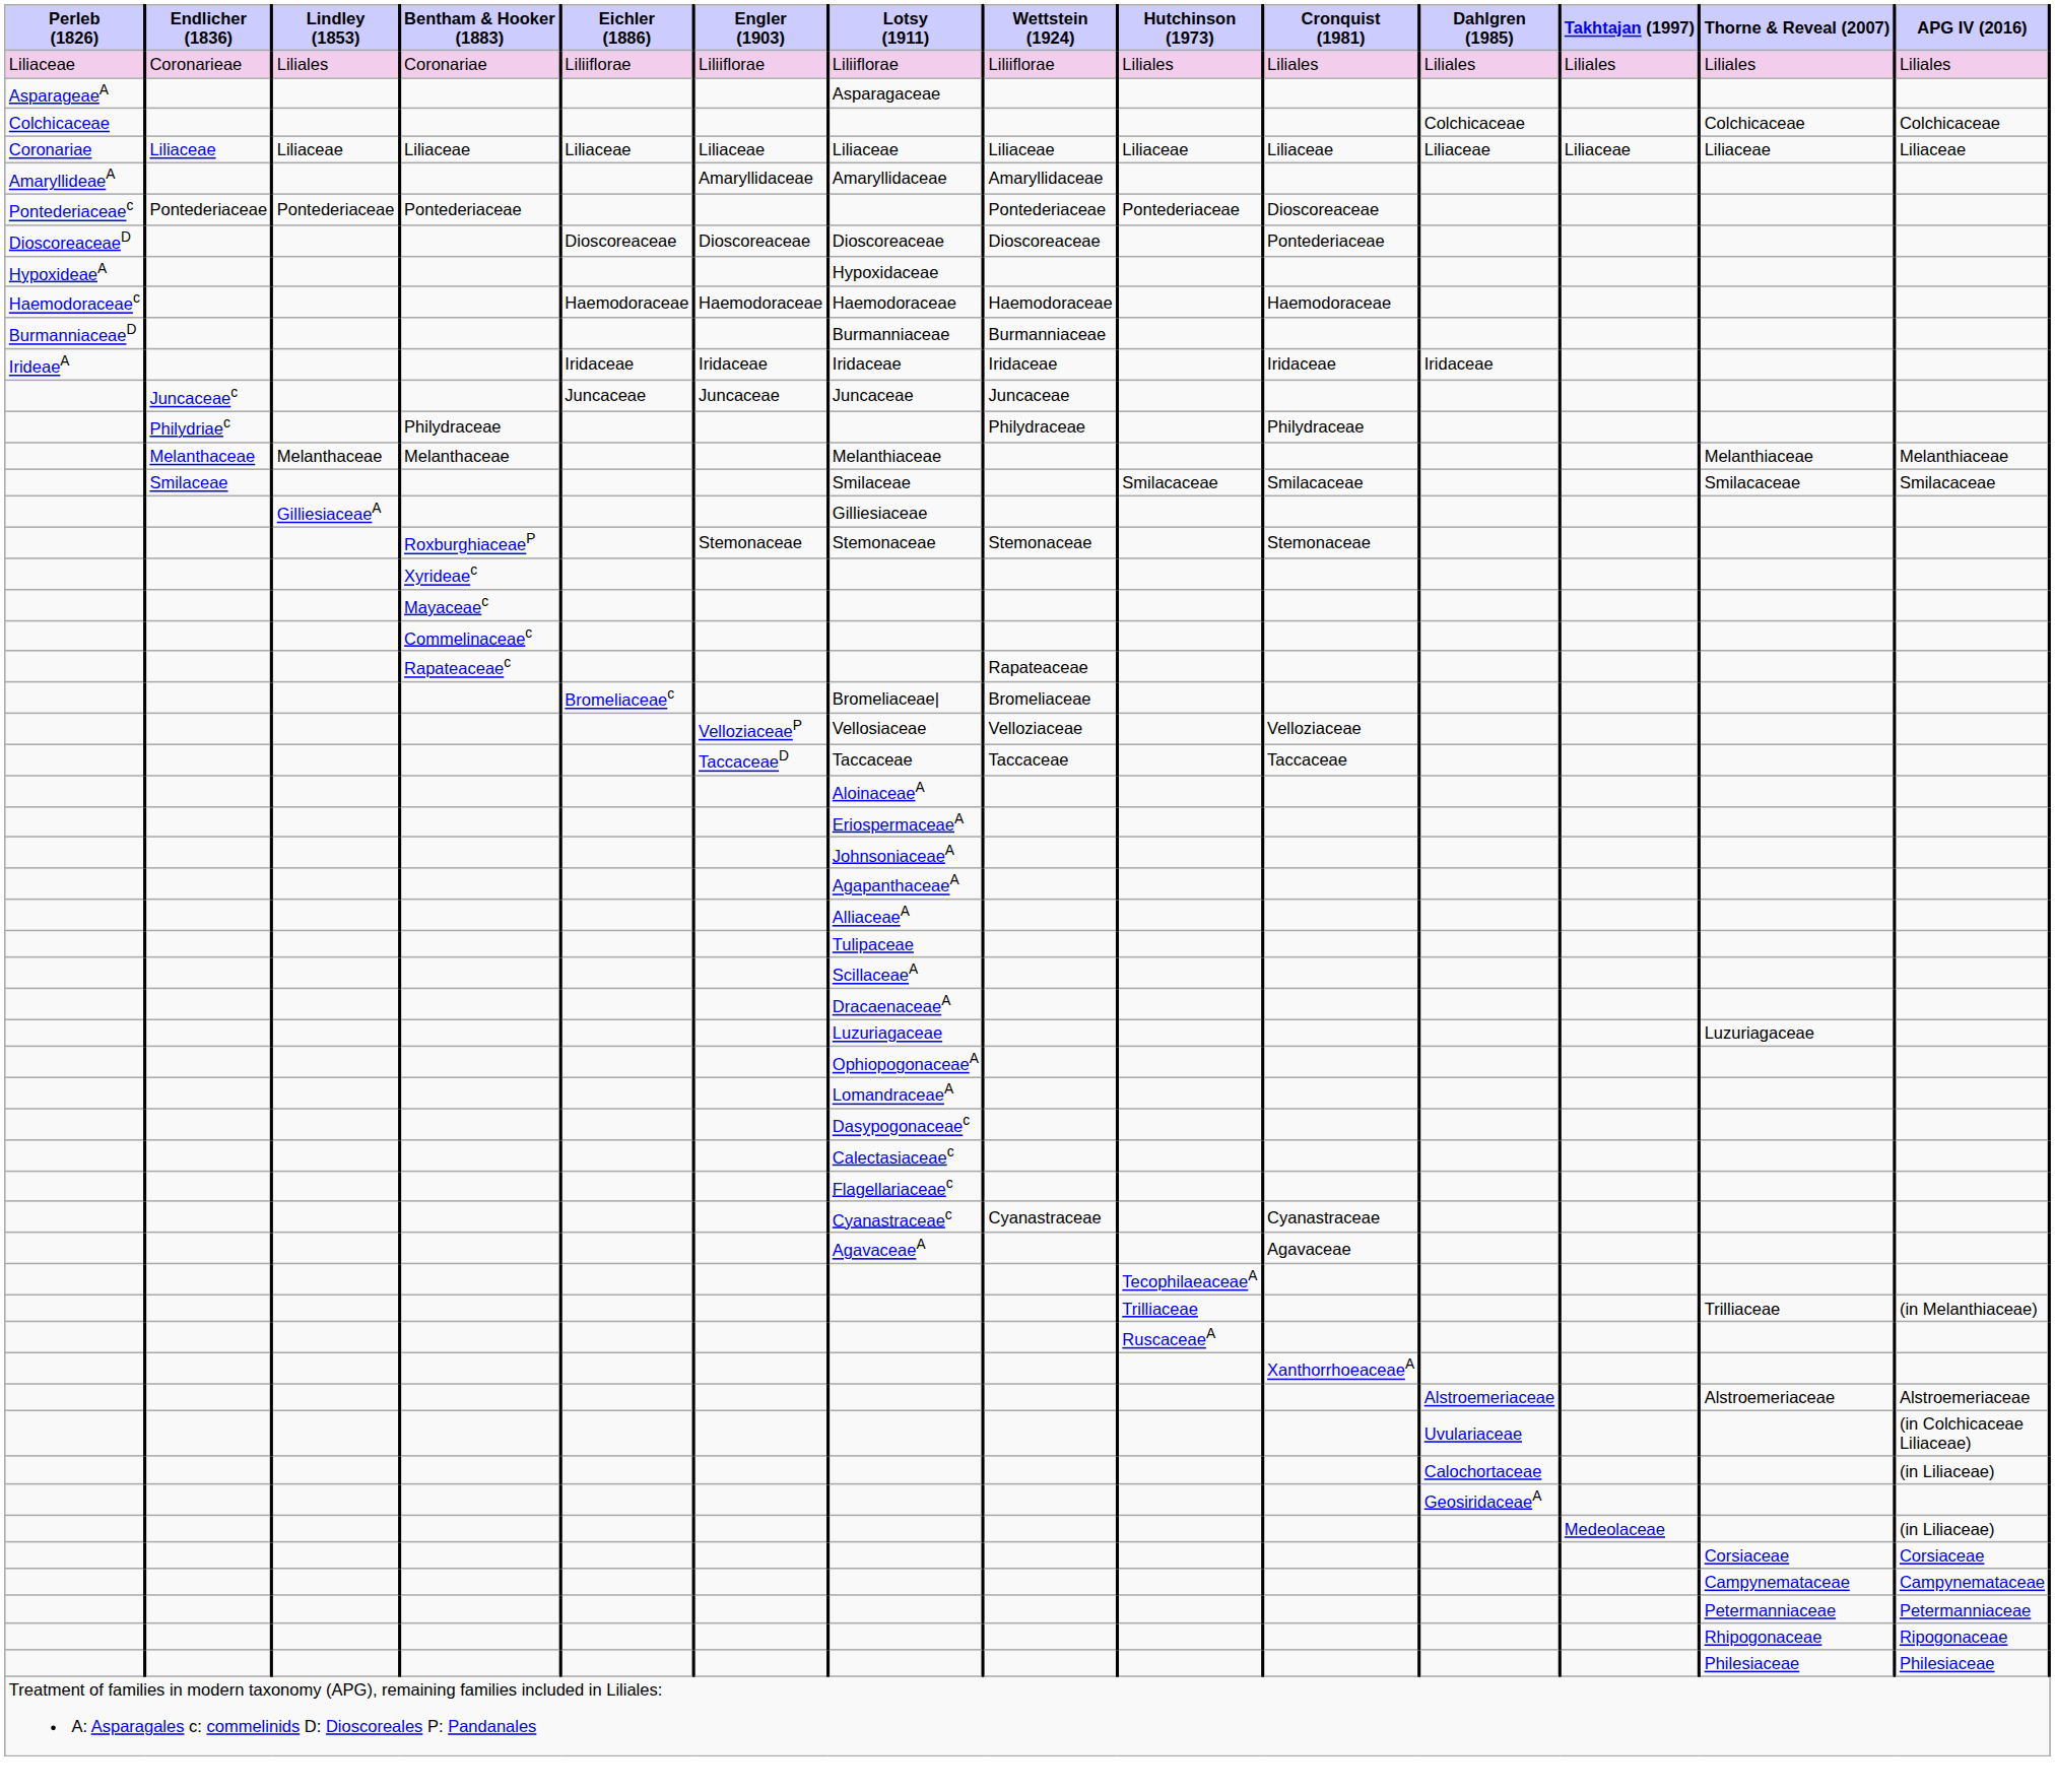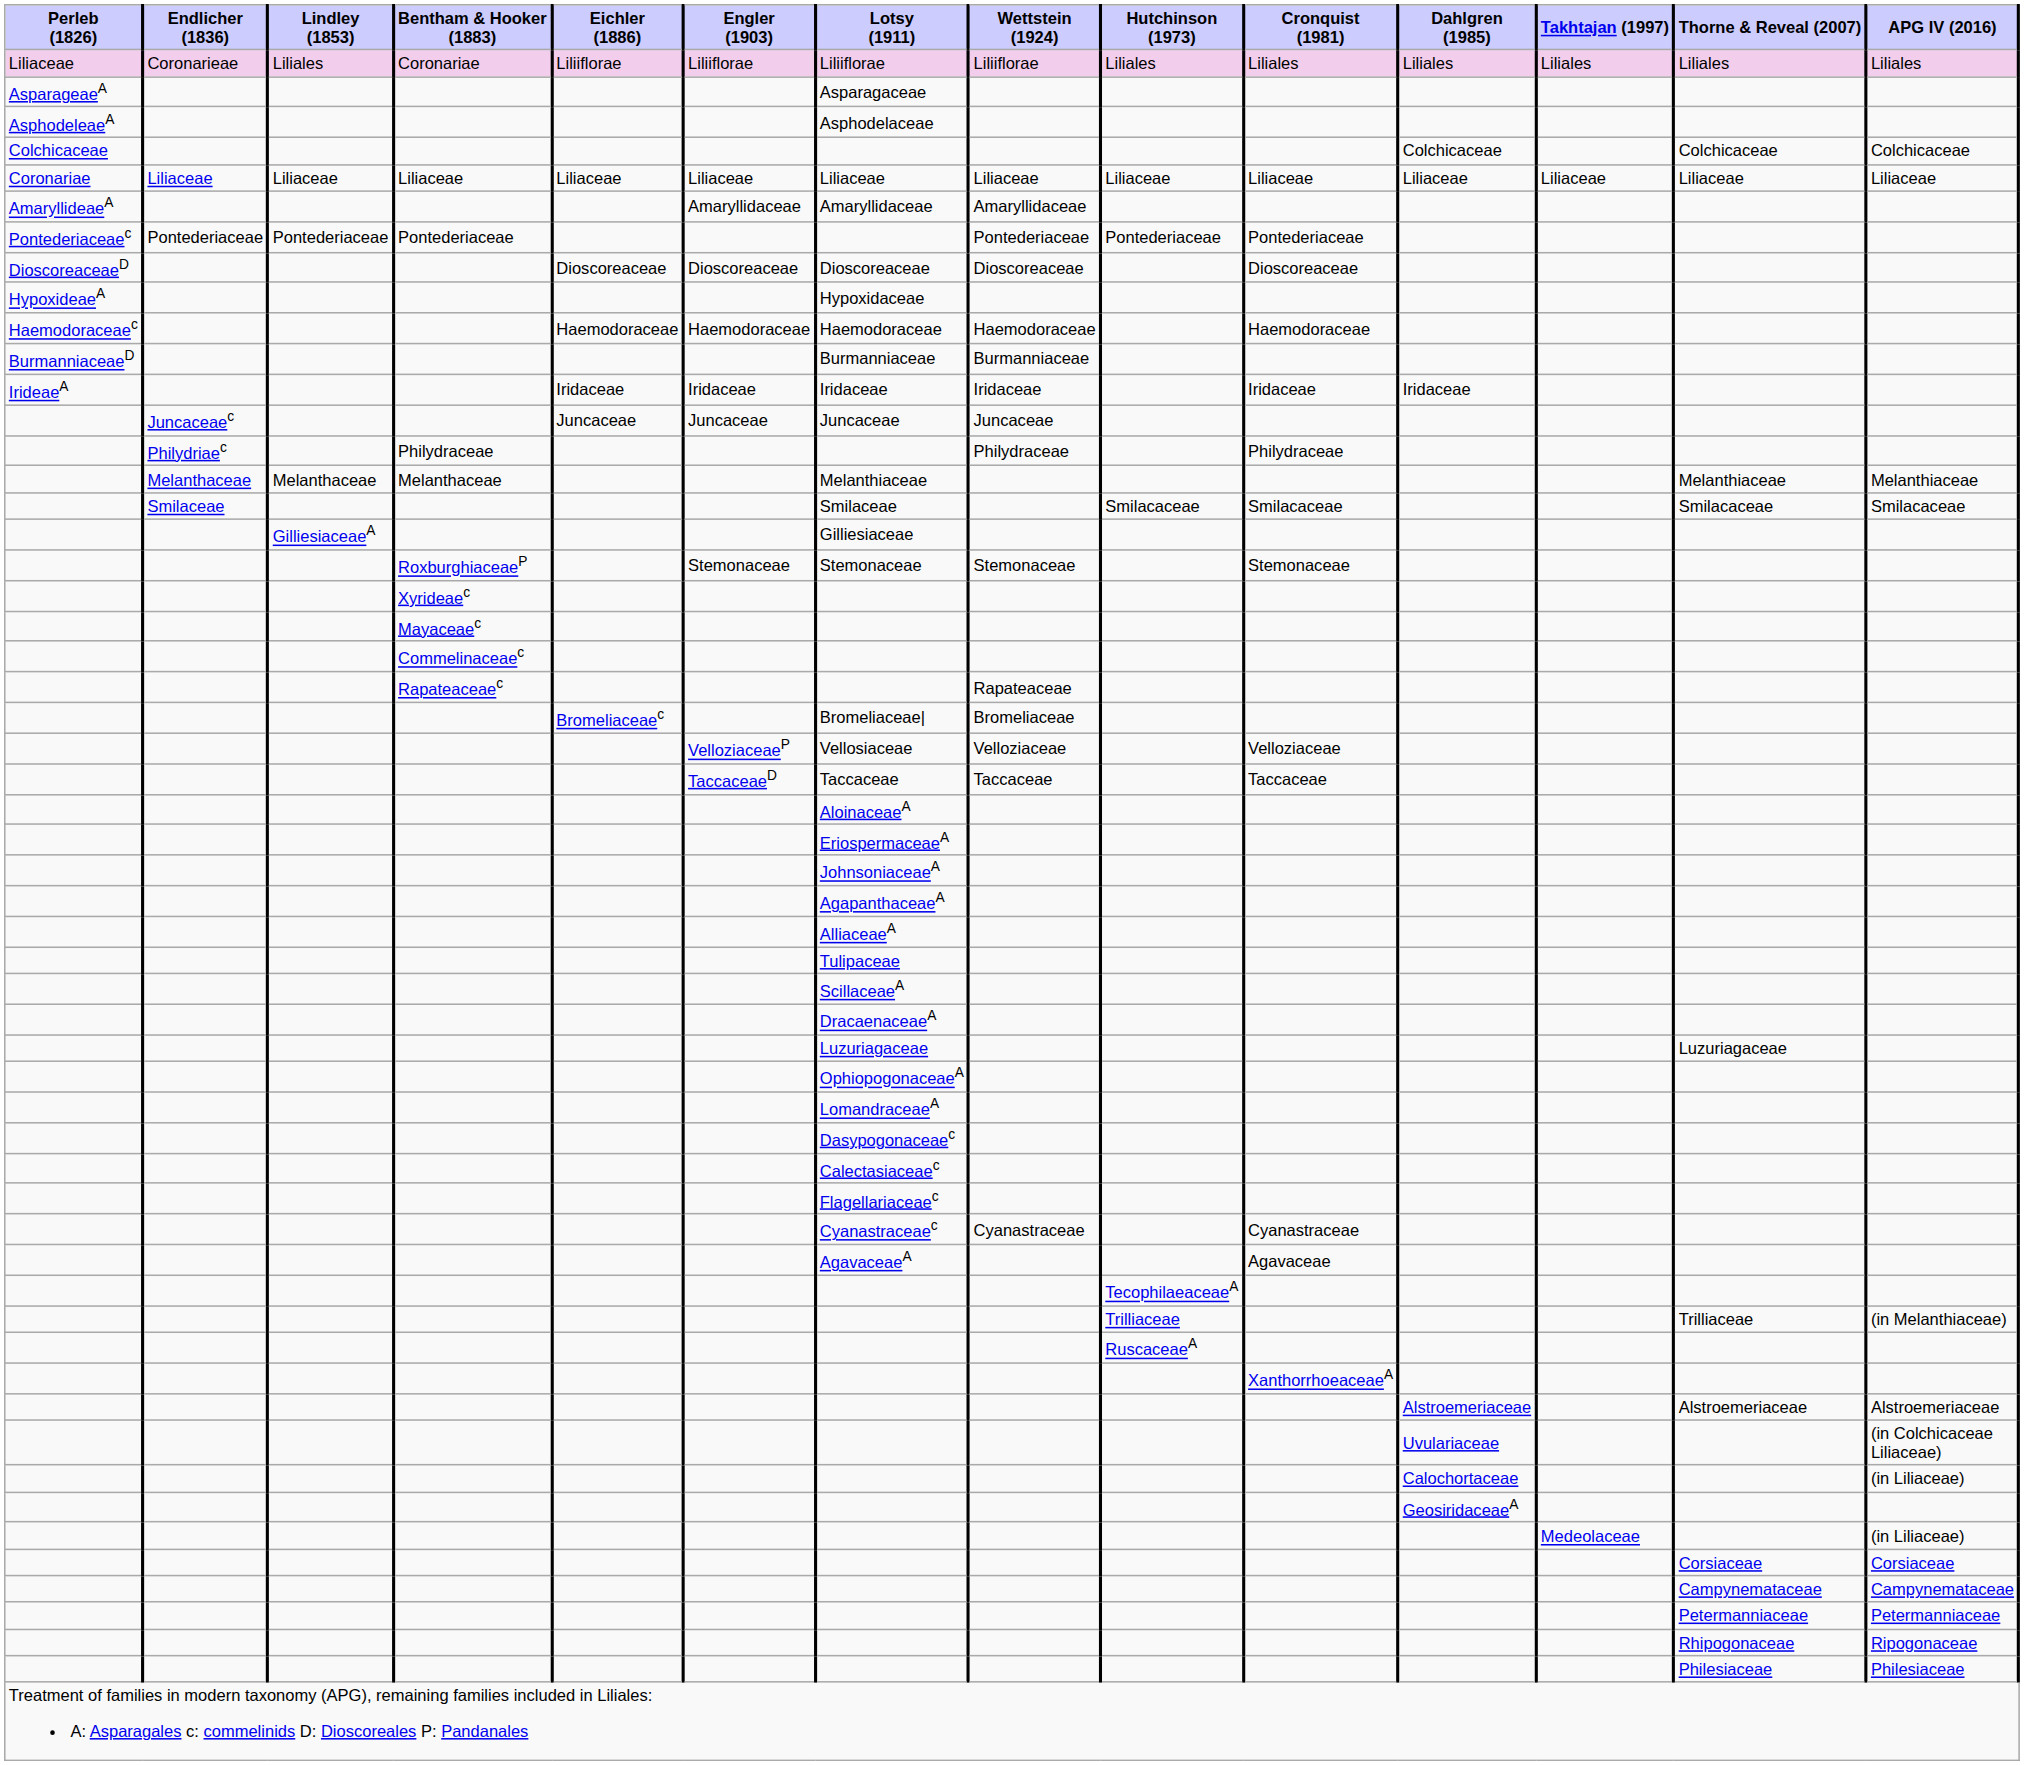+ row: AsphodeleaeA | Asphodelaceae
Pontederiaceaec | Cronquist (1981): Dioscoreaceae -> Pontederiaceae
DioscoreaceaeD | Cronquist (1981): Pontederiaceae -> Dioscoreaceae
